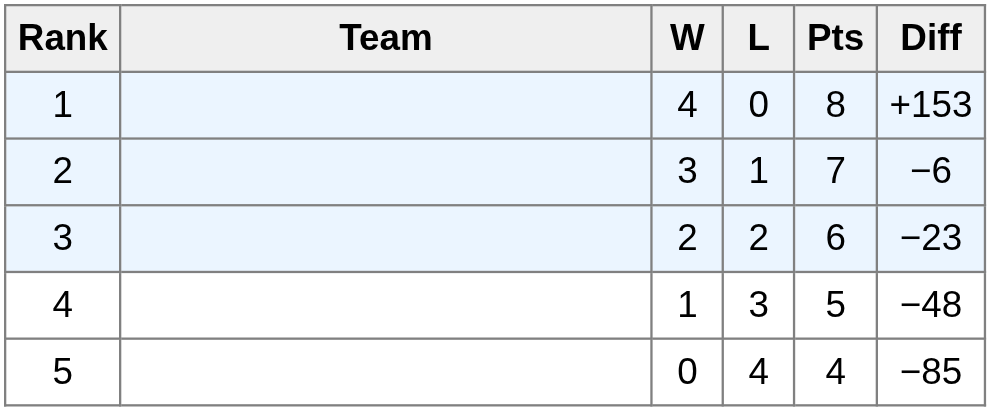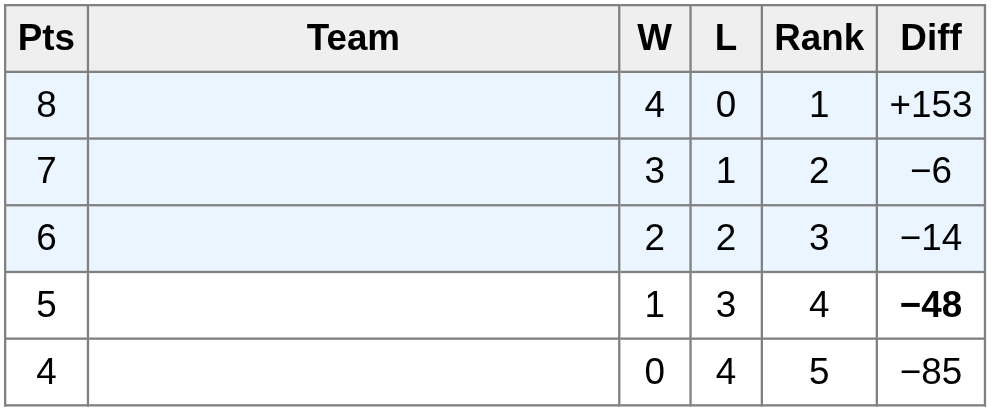columns swapped: Rank <-> Pts
row 4 | Diff: −23 -> −14
row 5 | Diff: normal -> bold
